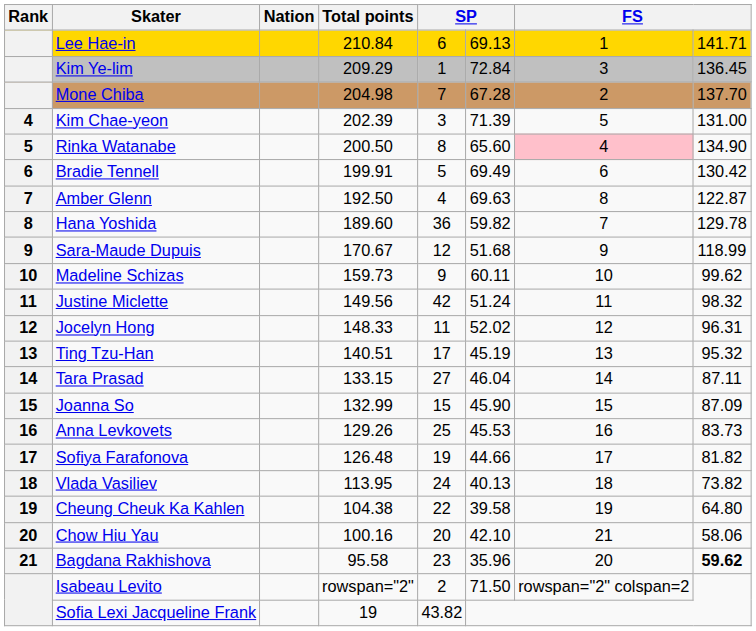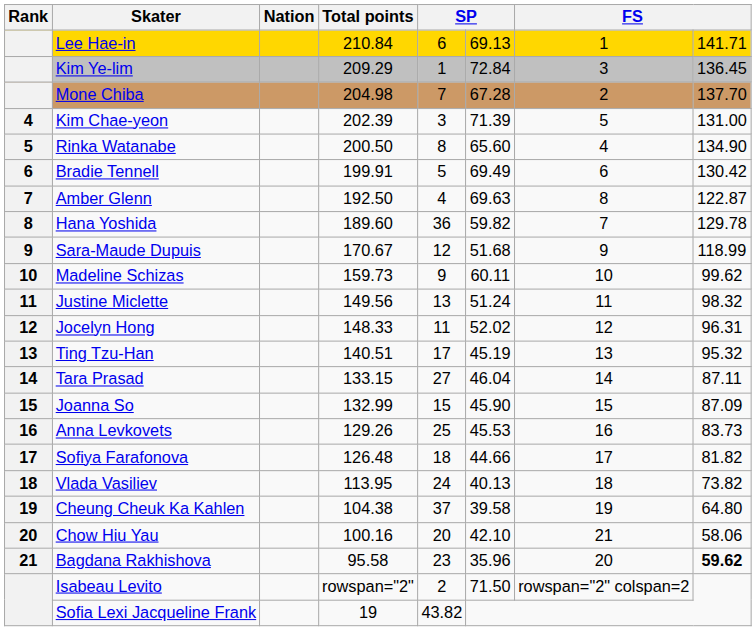Rinka Watanabe | column 7: pink background -> no background
Justine Miclette | column 5: 42 -> 13
Sofiya Farafonova | column 5: 19 -> 18
Cheung Cheuk Ka Kahlen | column 5: 22 -> 37
